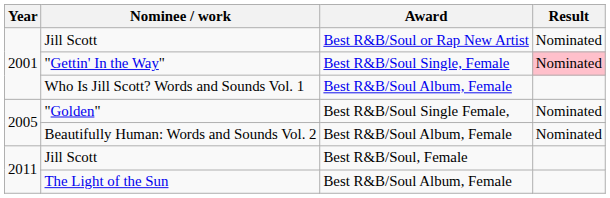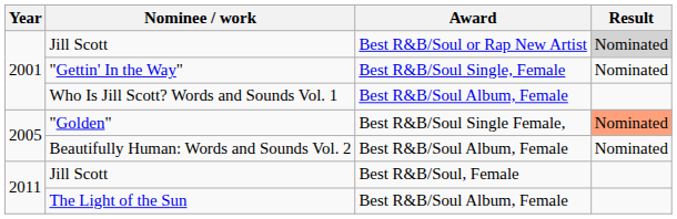Jill Scott / Best R&B/Soul or Rap New Artist | Result: no background -> lightgrey background
"Gettin' In the Way" | Result: pink background -> no background
"Golden" | Result: no background -> lightsalmon background
